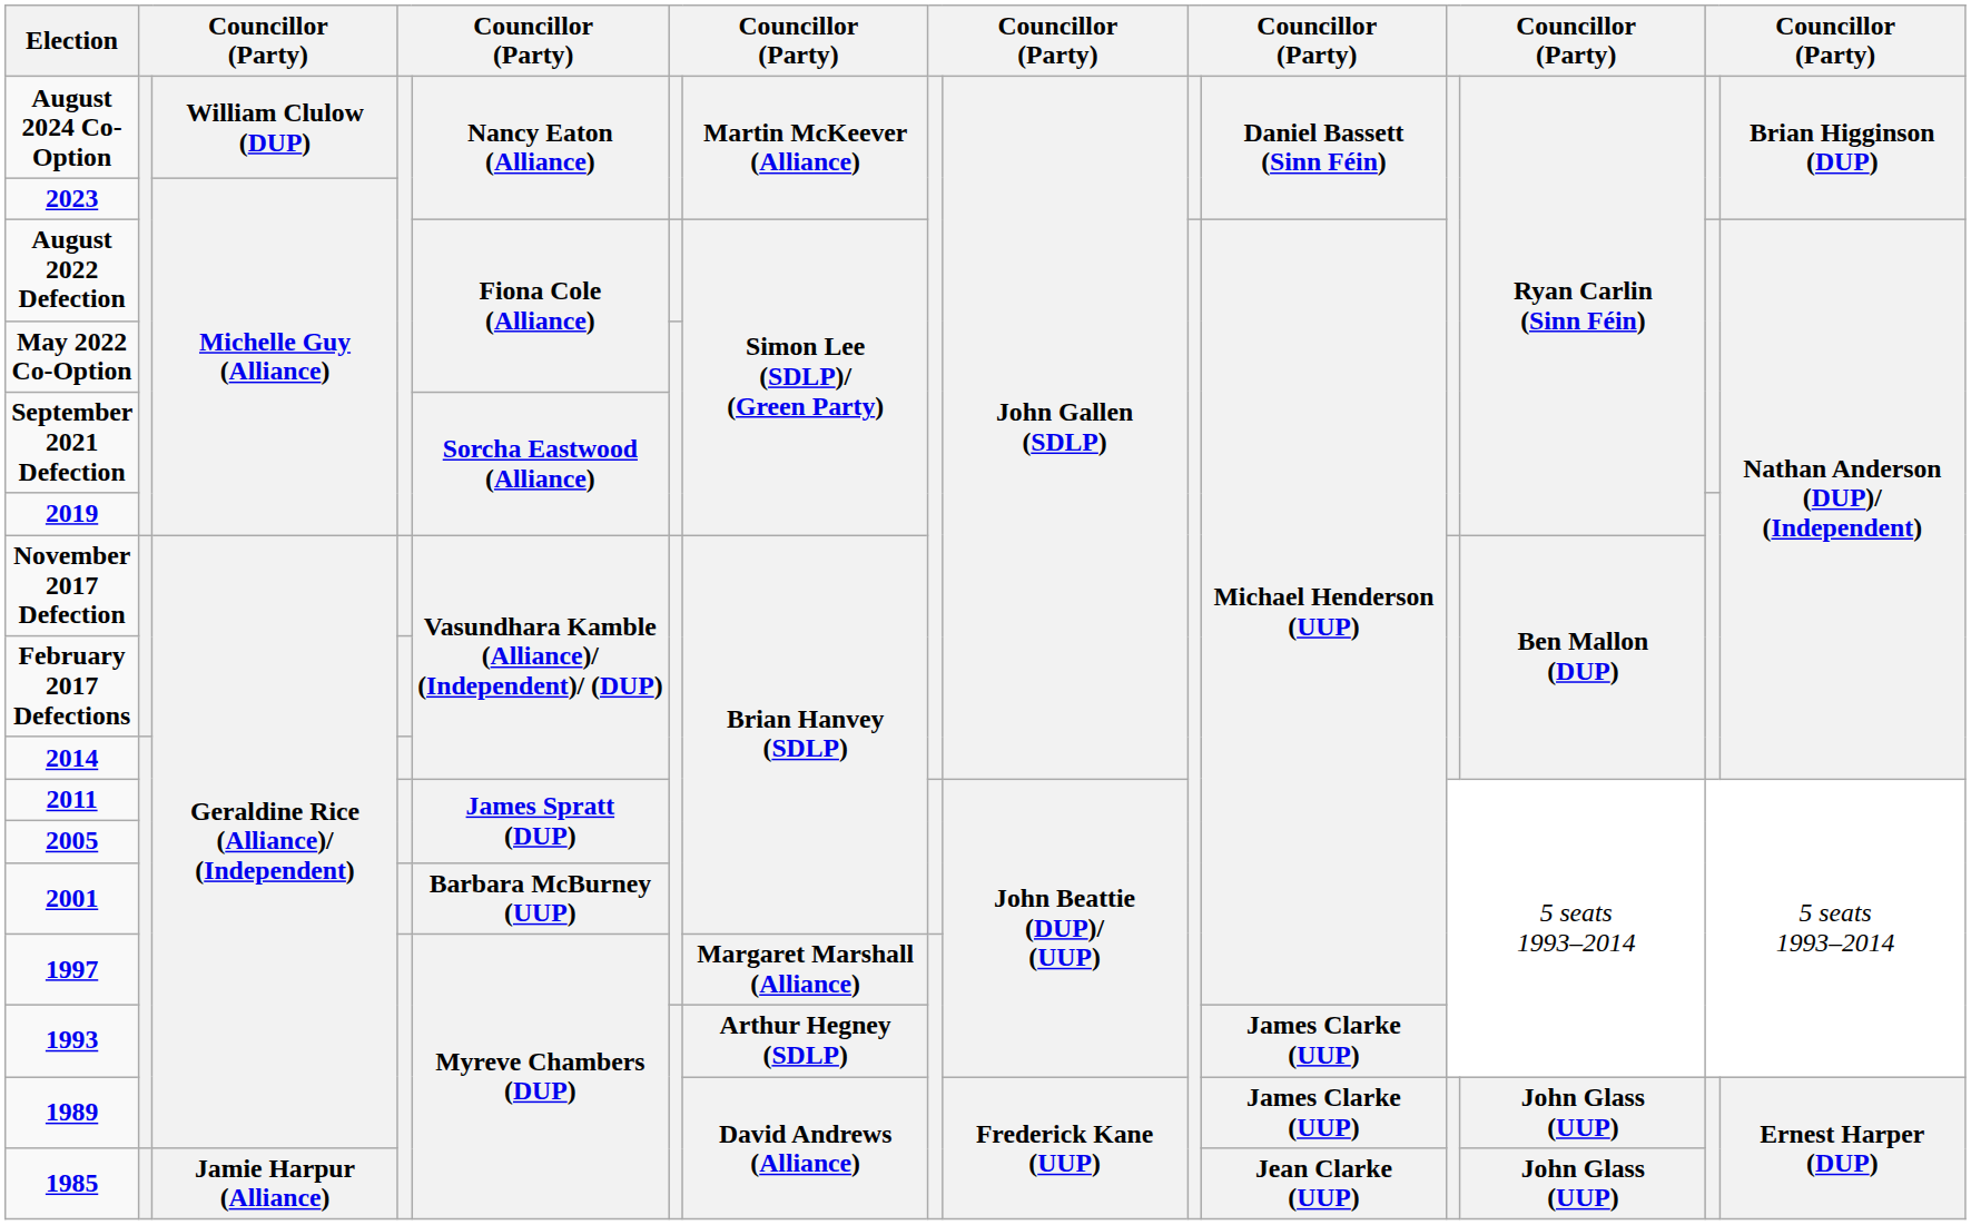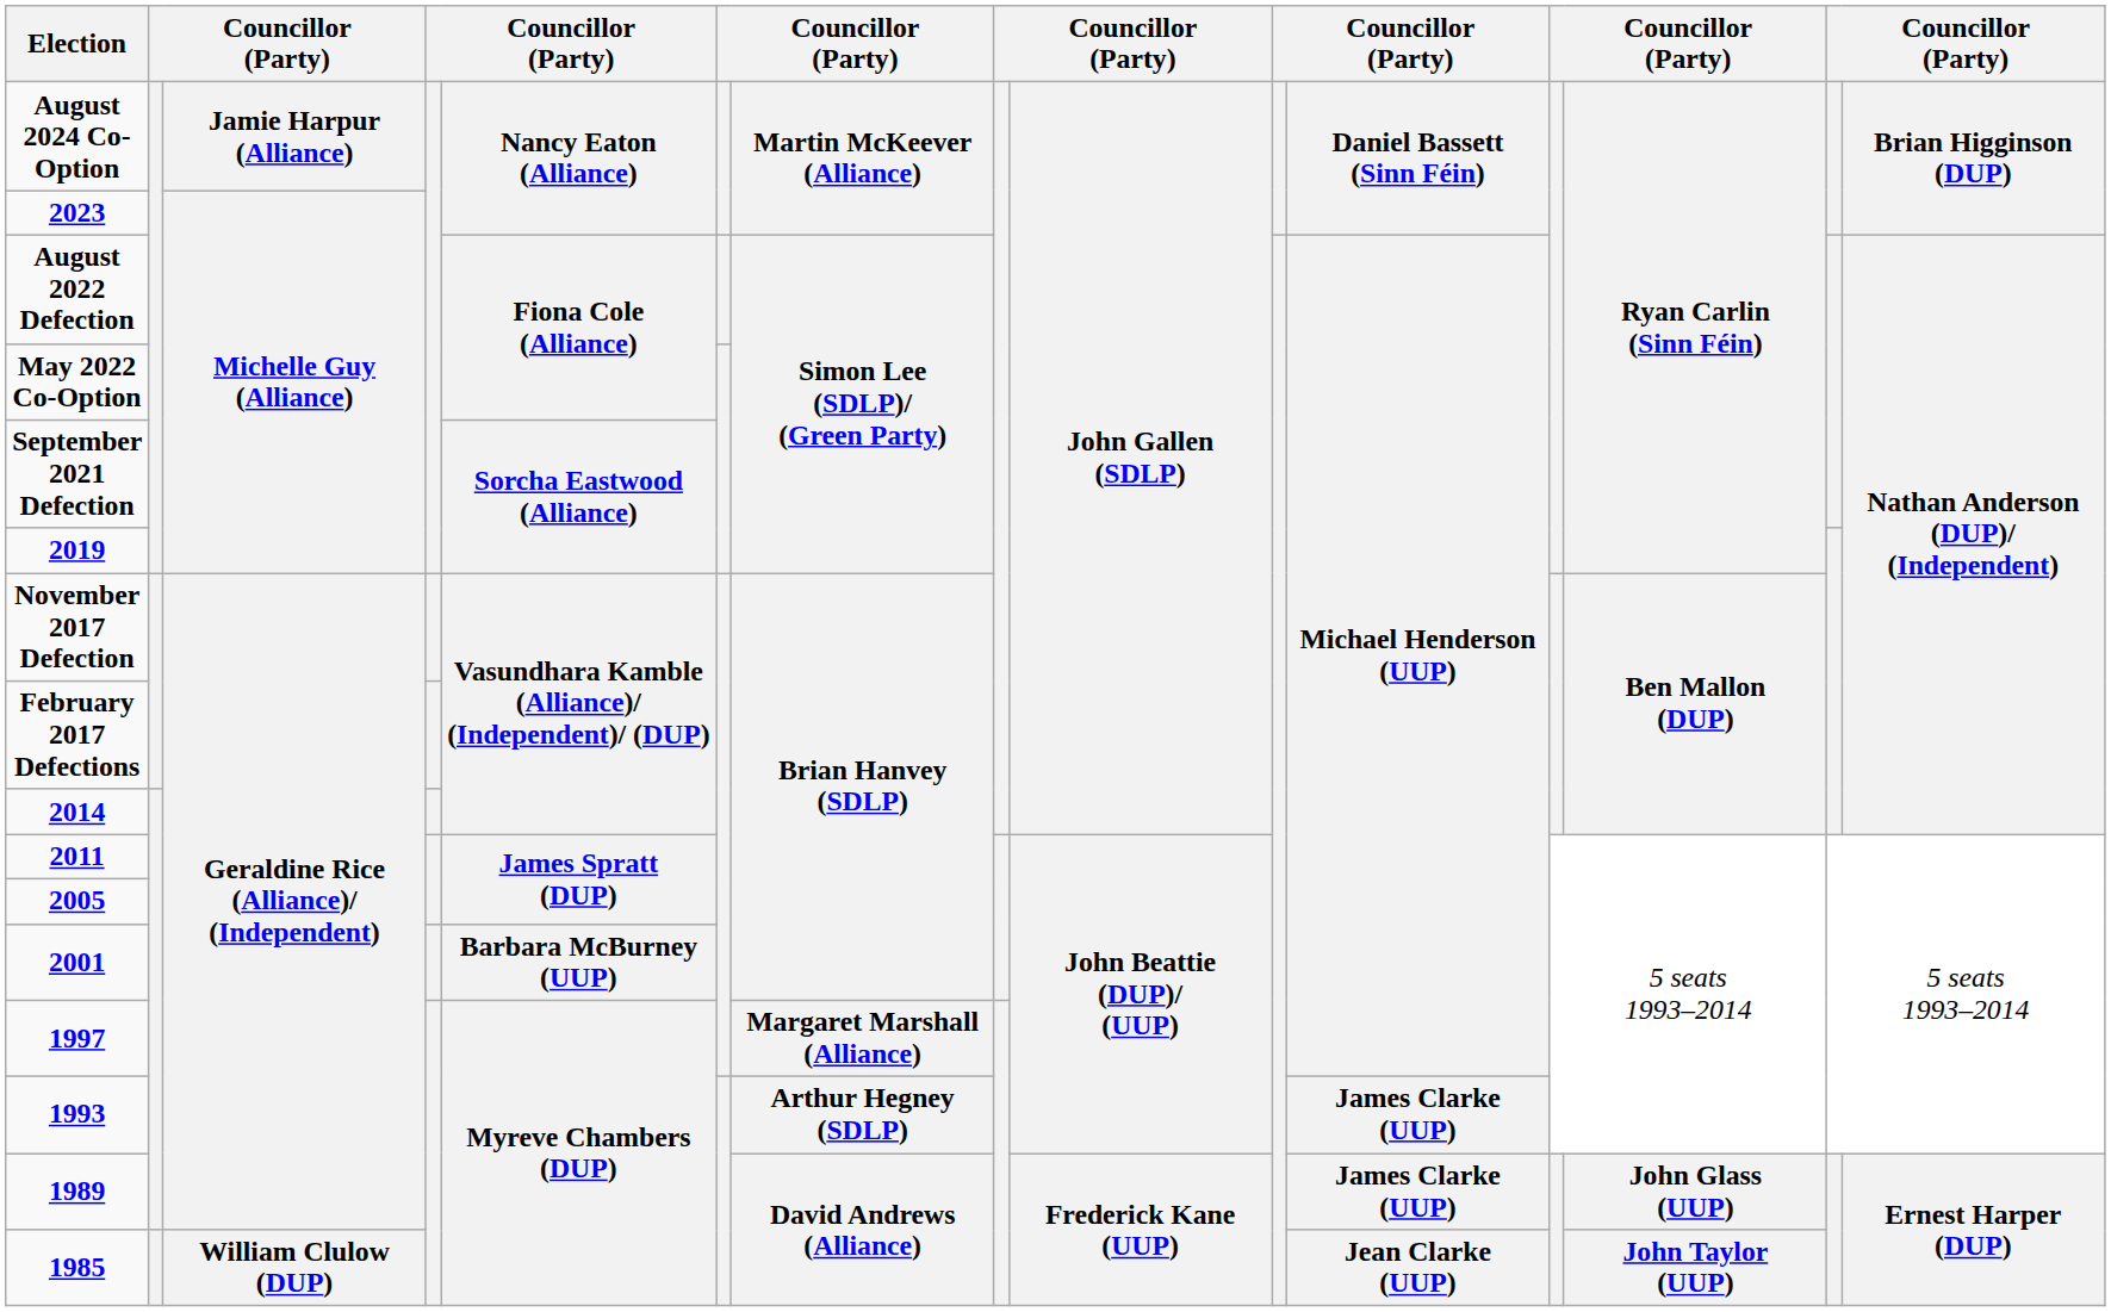August 2024 Co-Option | column 3: William Clulow (DUP) -> Jamie Harpur (Alliance)
1985 | column 3: Jamie Harpur (Alliance) -> William Clulow (DUP)
1985 | column 13: John Glass (UUP) -> John Taylor (UUP)
